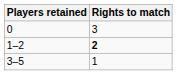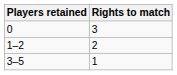1–2 | Rights to match: bold -> normal
